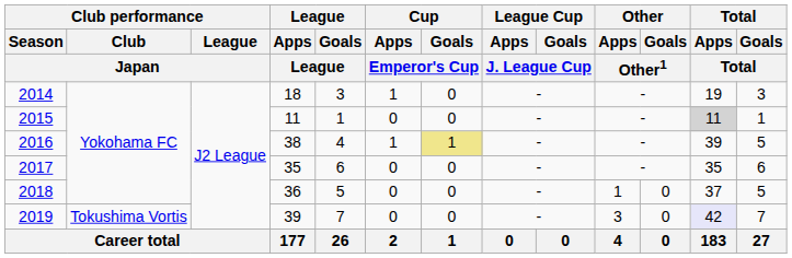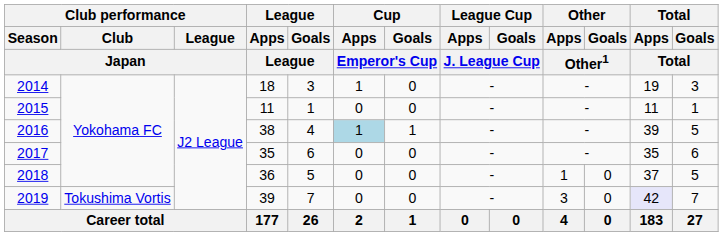2015 | Total / Apps / Total: lightgrey background -> no background
2016 | Cup / Apps / Emperor's Cup: no background -> lightblue background
2016 | Cup / Goals / Emperor's Cup: khaki background -> no background
